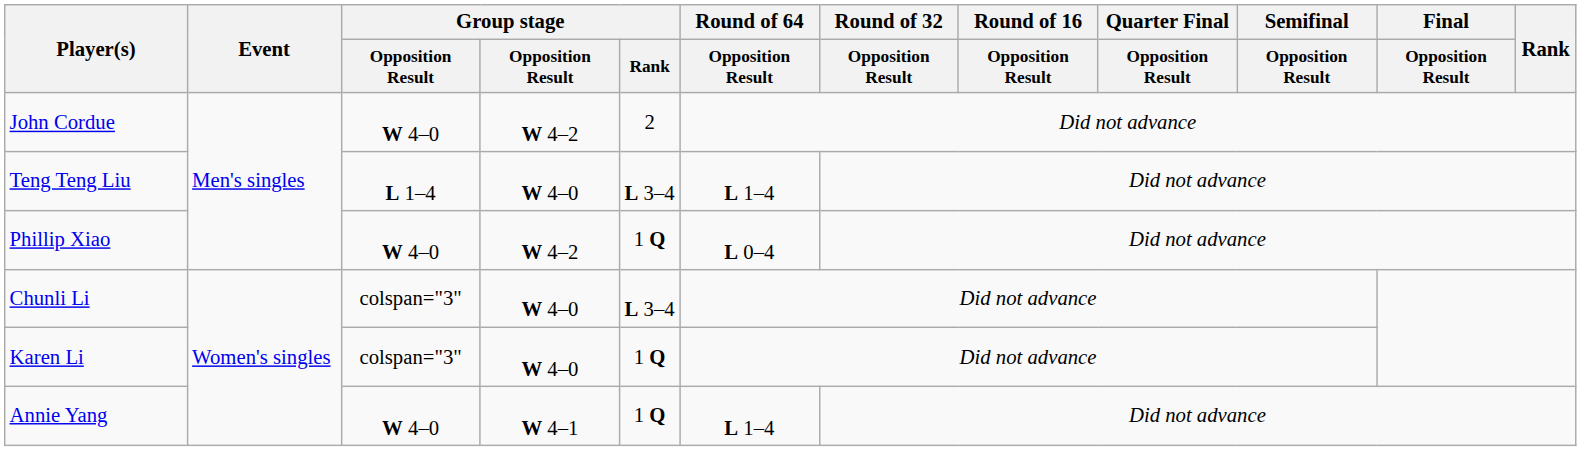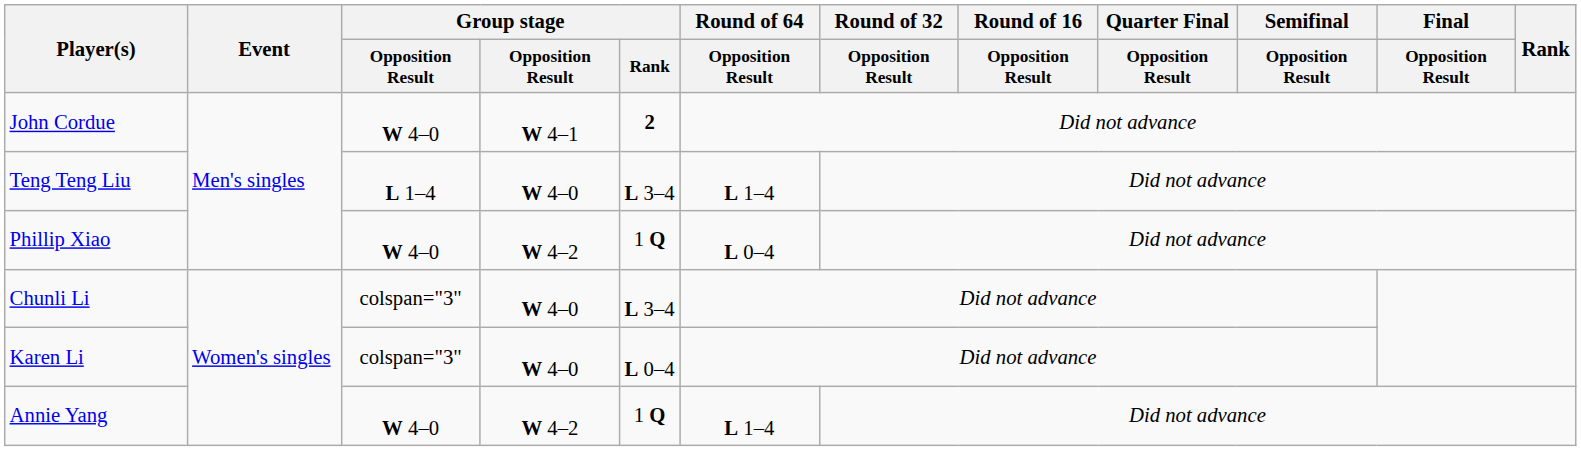John Cordue | column 4: W 4–2 -> W 4–1
John Cordue | Group stage / Rank: normal -> bold
Karen Li | Group stage / Rank: 1 Q -> L 0–4
Annie Yang | column 4: W 4–1 -> W 4–2
